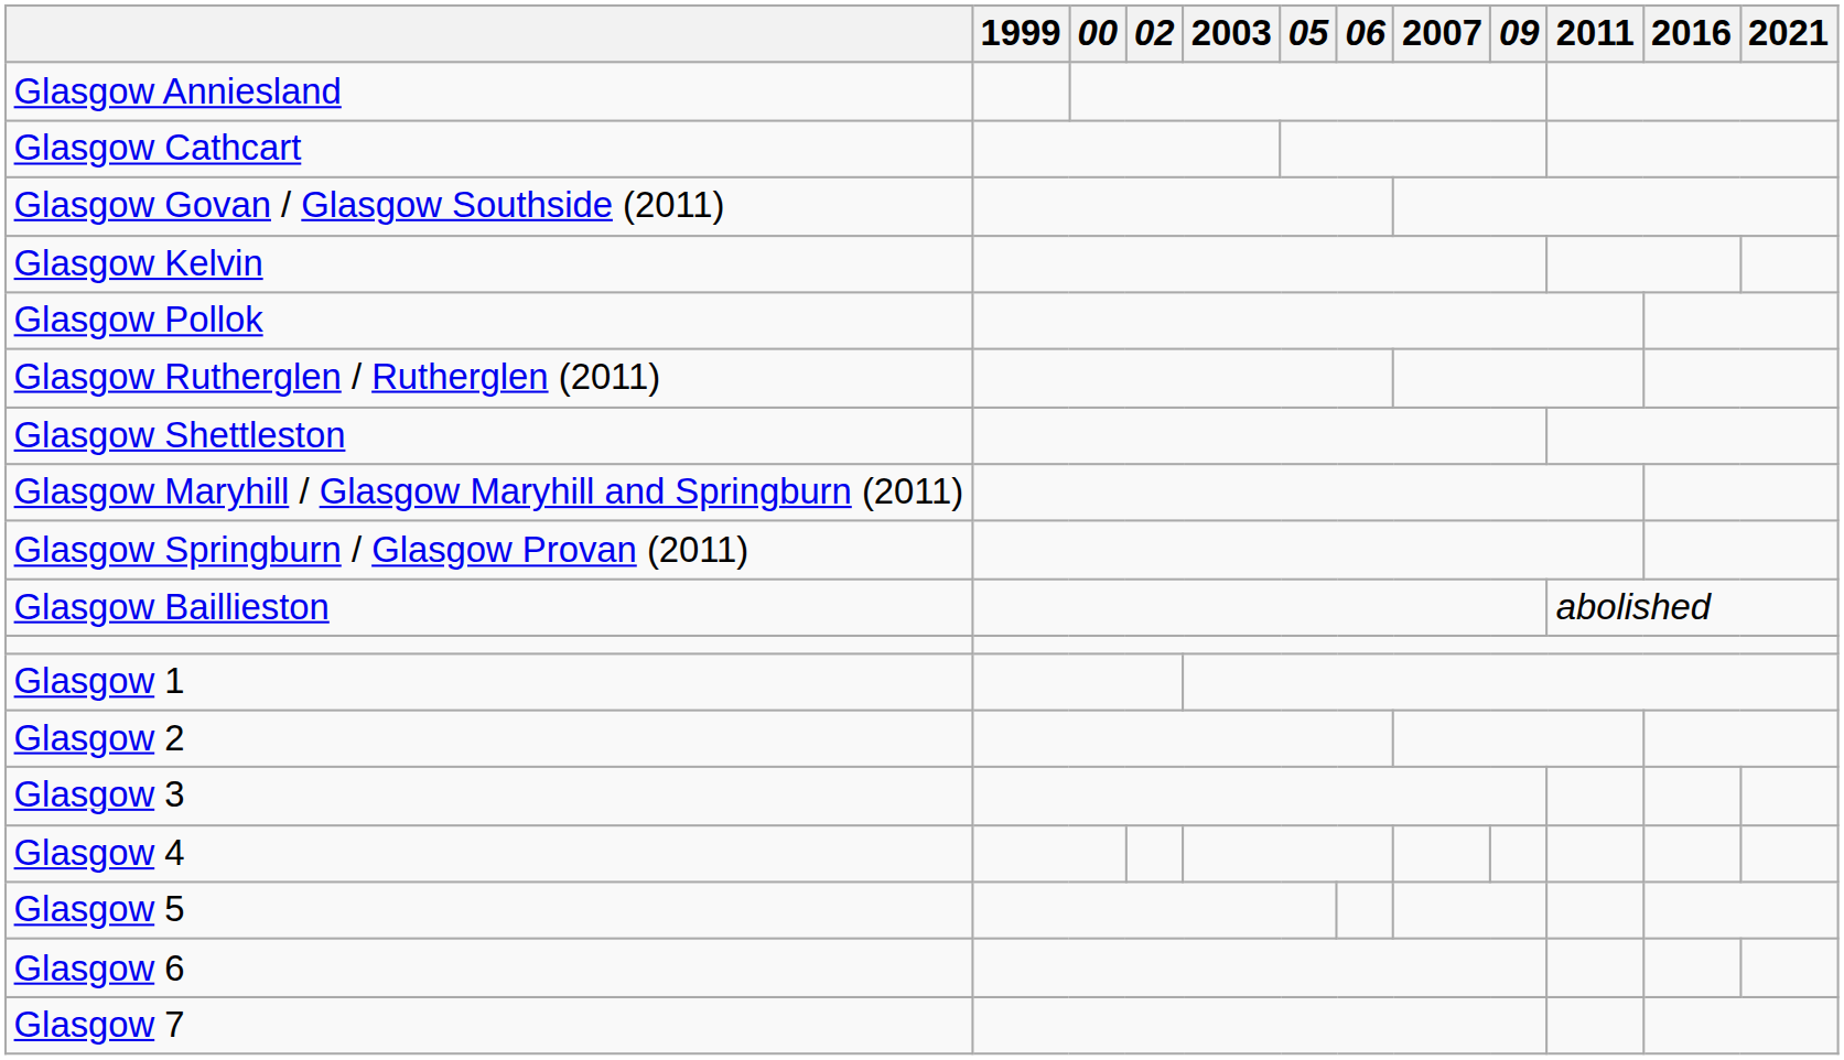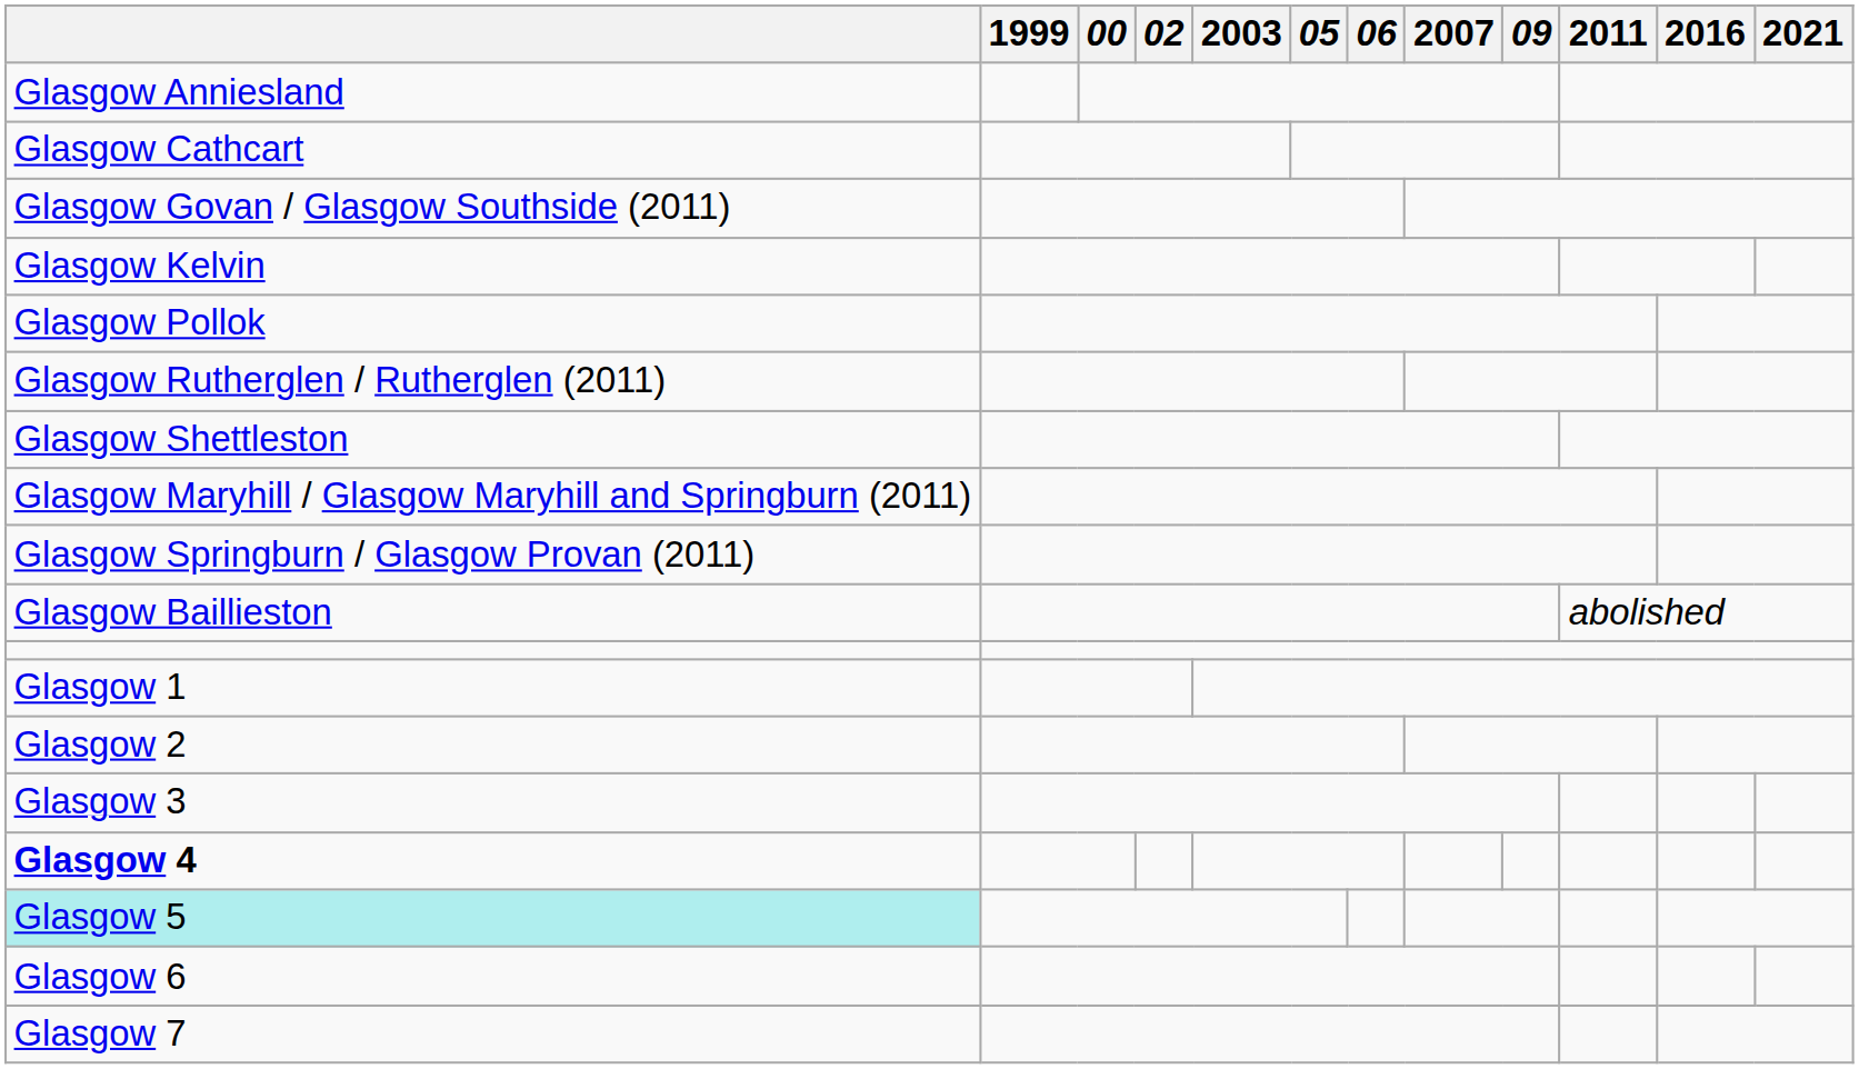Glasgow 4 | column 1: normal -> bold
Glasgow 5 | column 1: no background -> paleturquoise background
